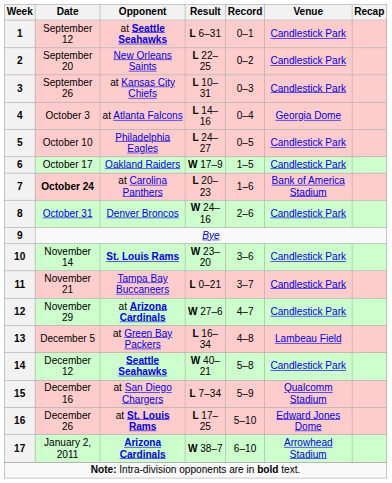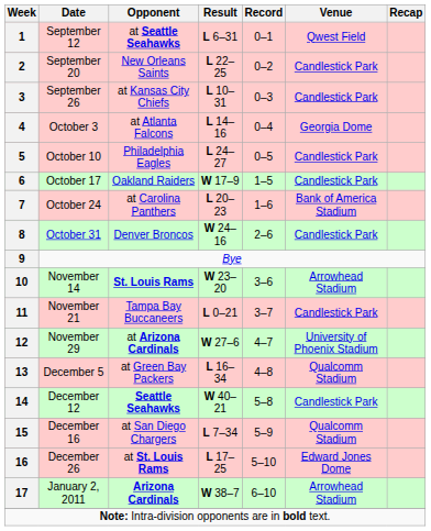1 | Venue: Candlestick Park -> Qwest Field
7 | Date: bold -> normal
10 | Venue: Candlestick Park -> Arrowhead Stadium
12 | Venue: Candlestick Park -> University of Phoenix Stadium
13 | Venue: Lambeau Field -> Qualcomm Stadium
